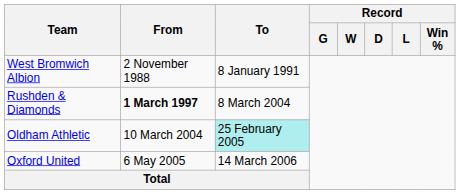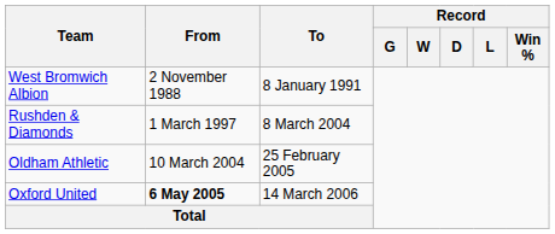Rushden & Diamonds | From: bold -> normal
Oldham Athletic | To: paleturquoise background -> no background
Oxford United | From: normal -> bold
